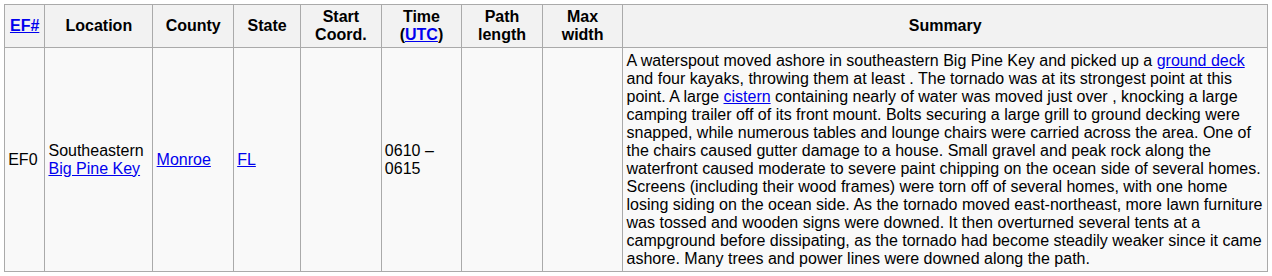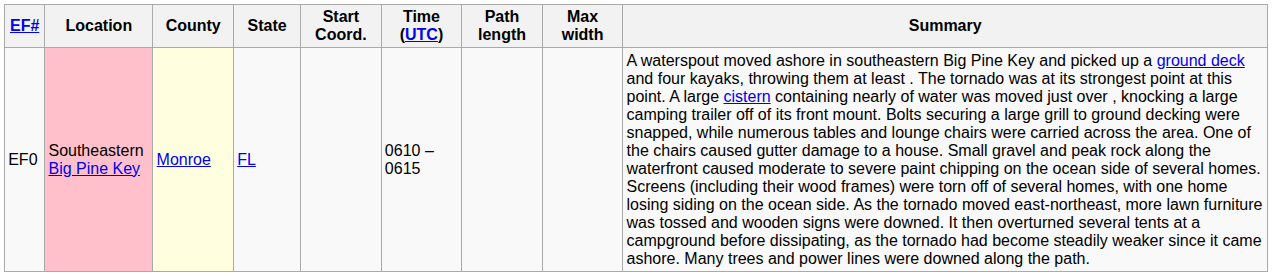EF0 | Location: no background -> pink background
EF0 | County: no background -> lightyellow background
